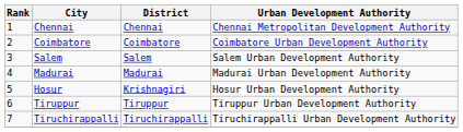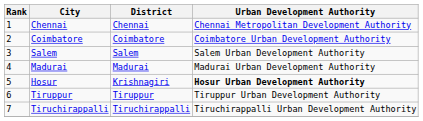Hosur | Urban Development Authority: normal -> bold
